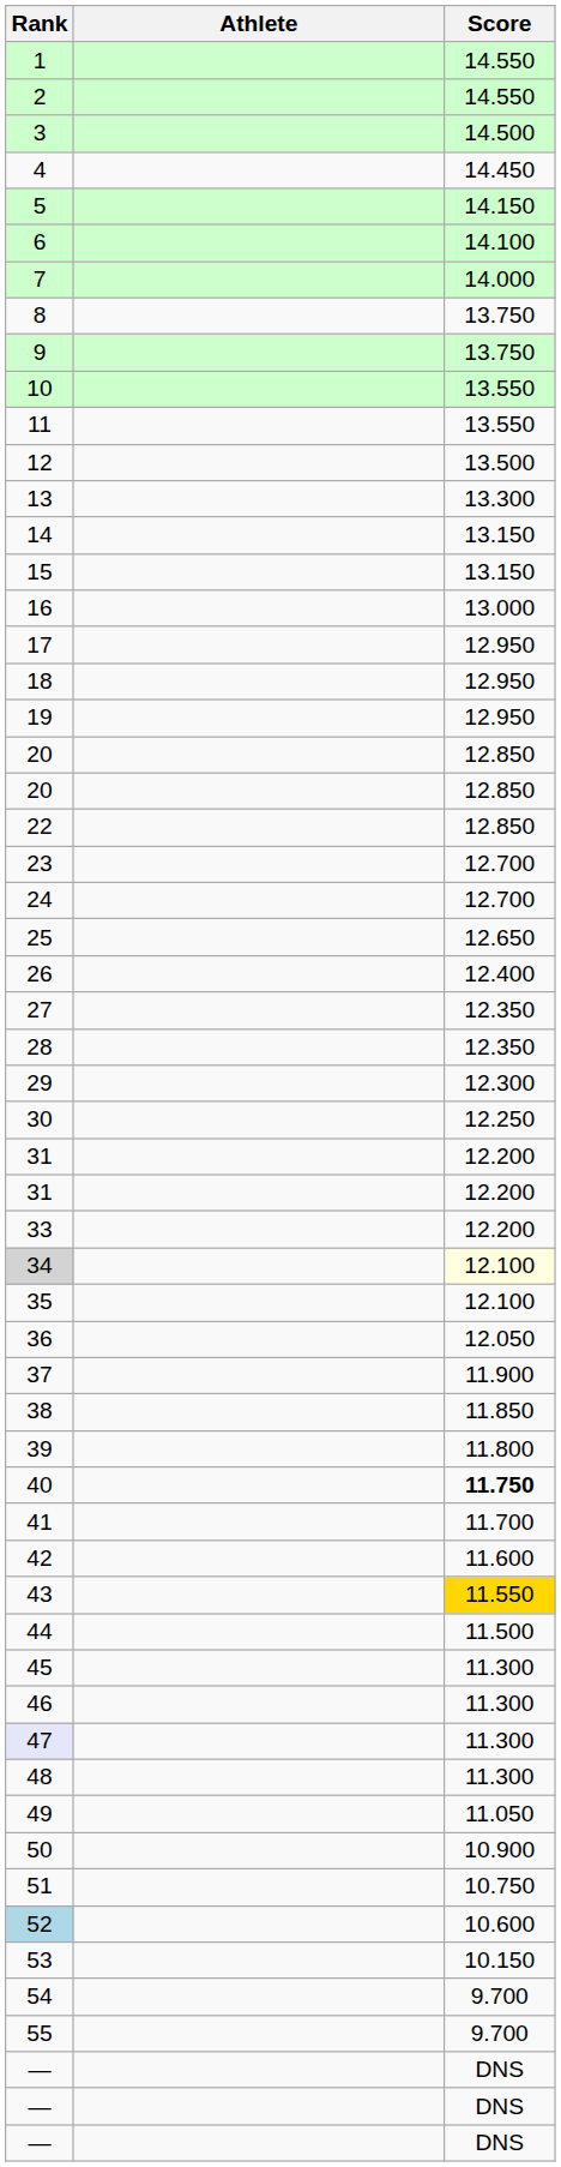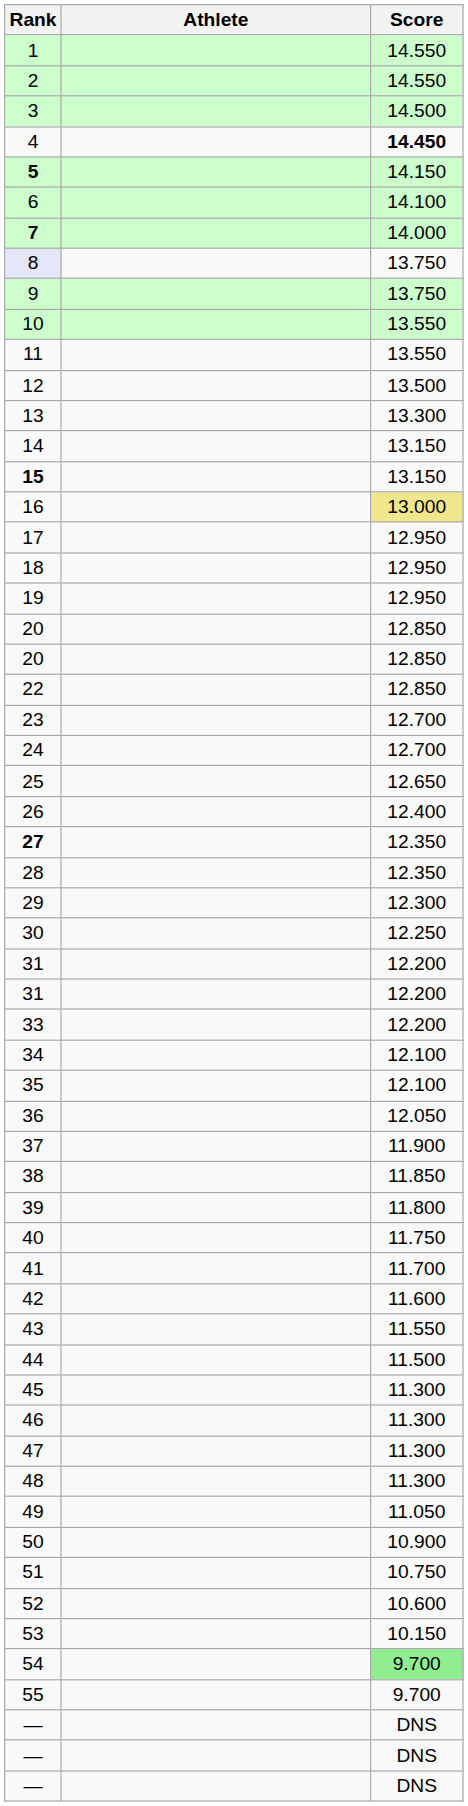4 | Score: normal -> bold
5 | Rank: normal -> bold
7 | Rank: normal -> bold
8 | Rank: no background -> lavender background
15 | Rank: normal -> bold
16 | Score: no background -> khaki background
27 | Rank: normal -> bold
34 | Rank: lightgrey background -> no background
34 | Score: lightyellow background -> no background
40 | Score: bold -> normal
43 | Score: gold background -> no background
47 | Rank: lavender background -> no background
52 | Rank: lightblue background -> no background
54 | Score: no background -> lightgreen background
